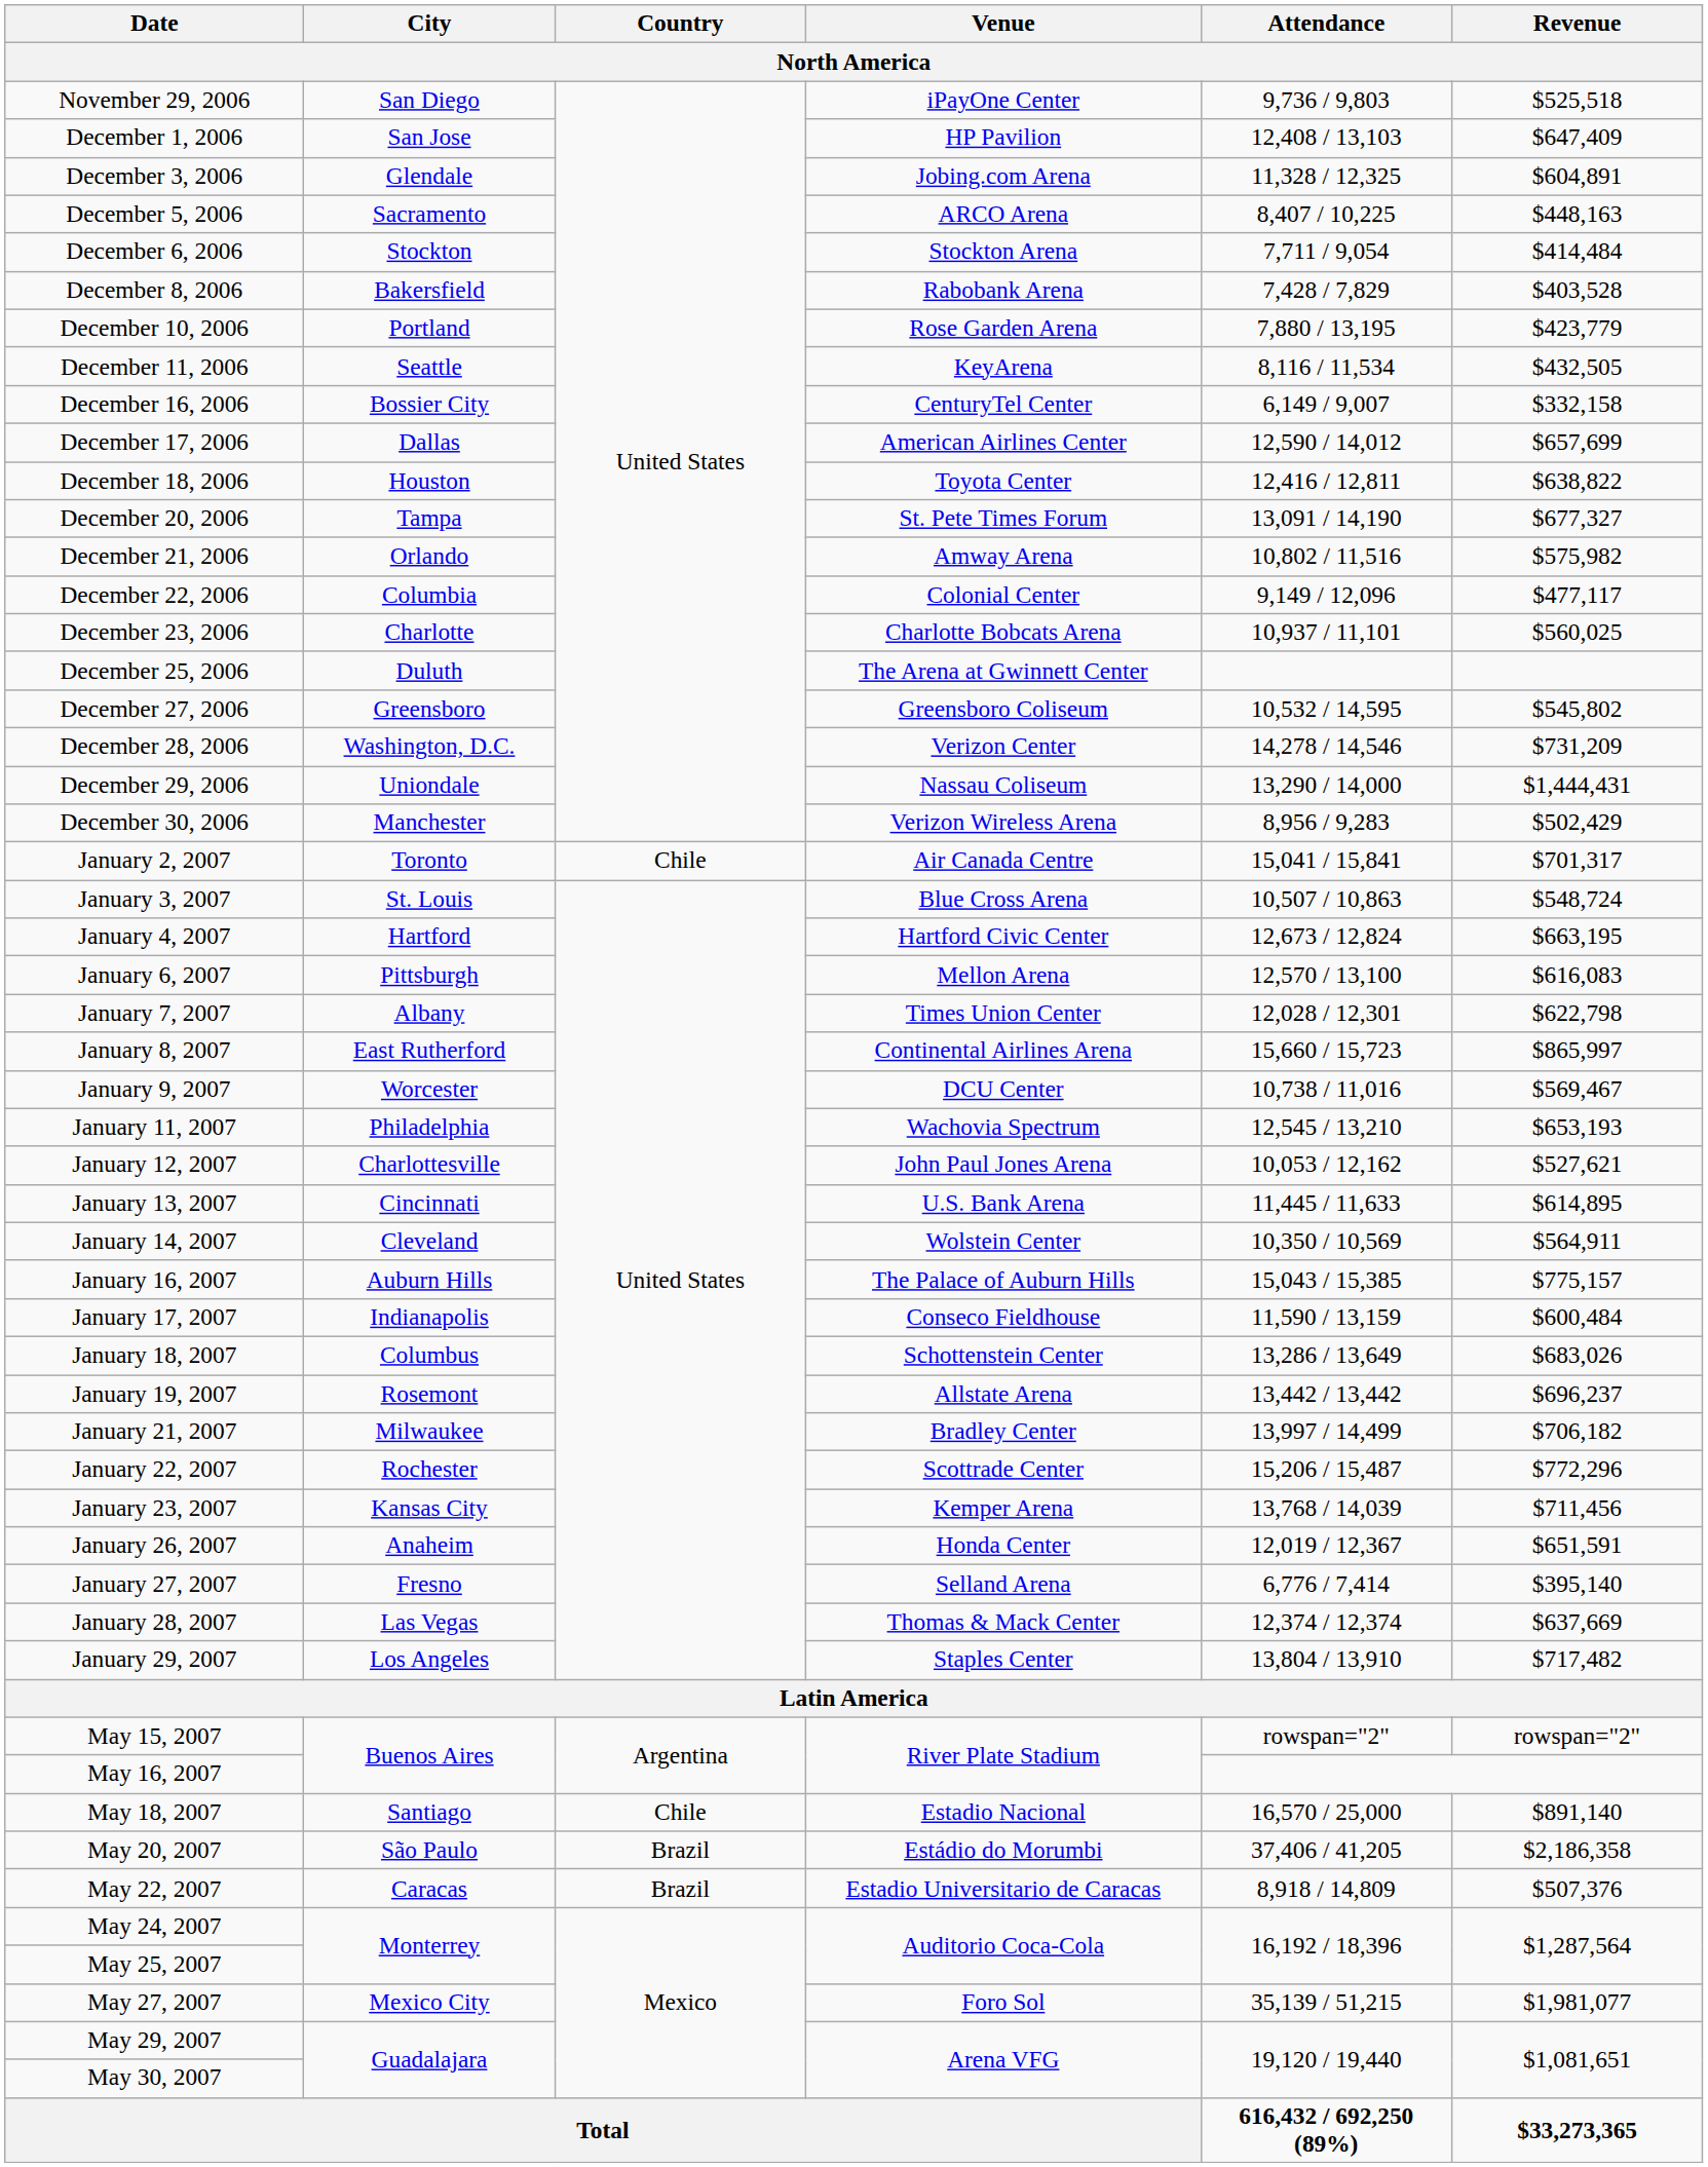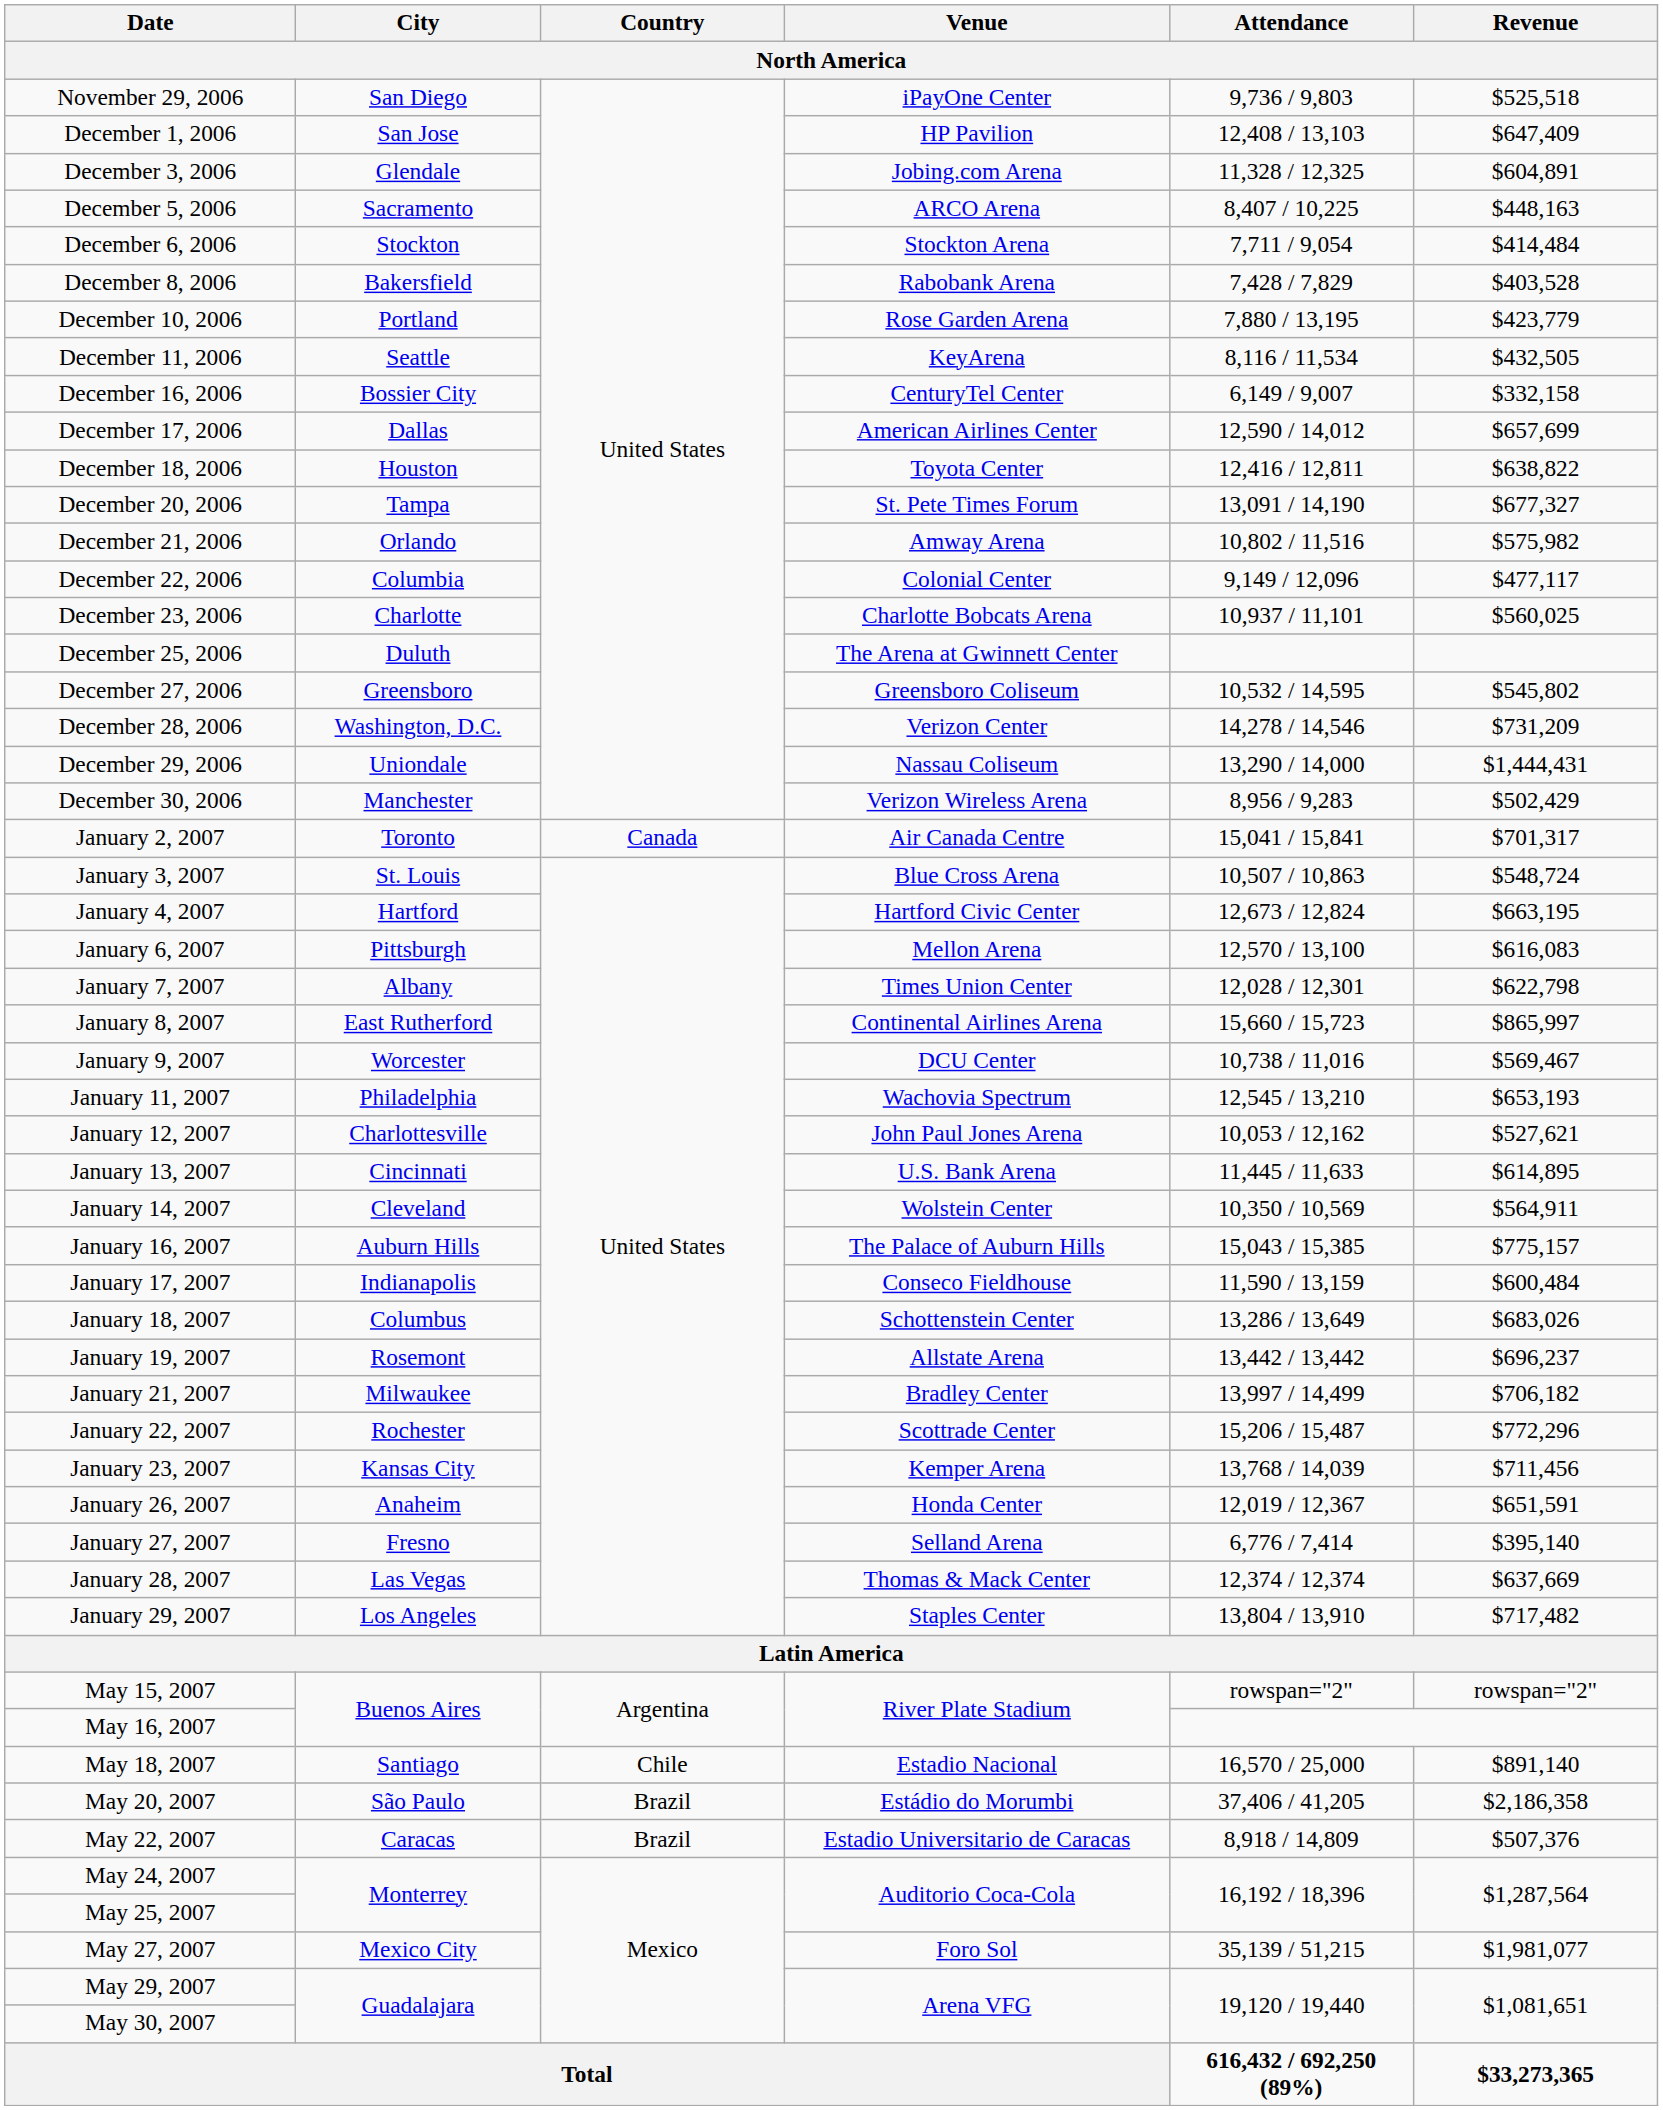January 2, 2007 | Country: Chile -> Canada
